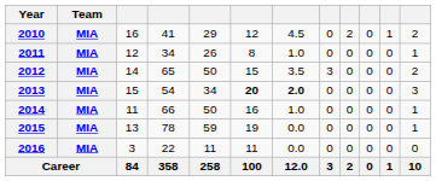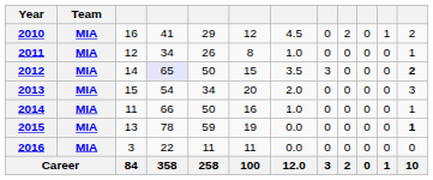2012 | column 4: no background -> lavender background
2012 | column 12: normal -> bold
2013 | column 6: bold -> normal
2013 | column 7: bold -> normal
2015 | column 12: normal -> bold
